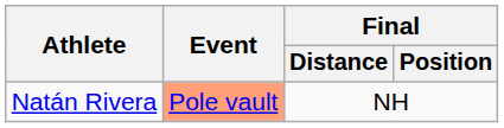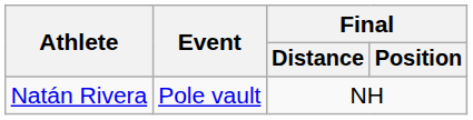Natán Rivera | Event: lightsalmon background -> no background
